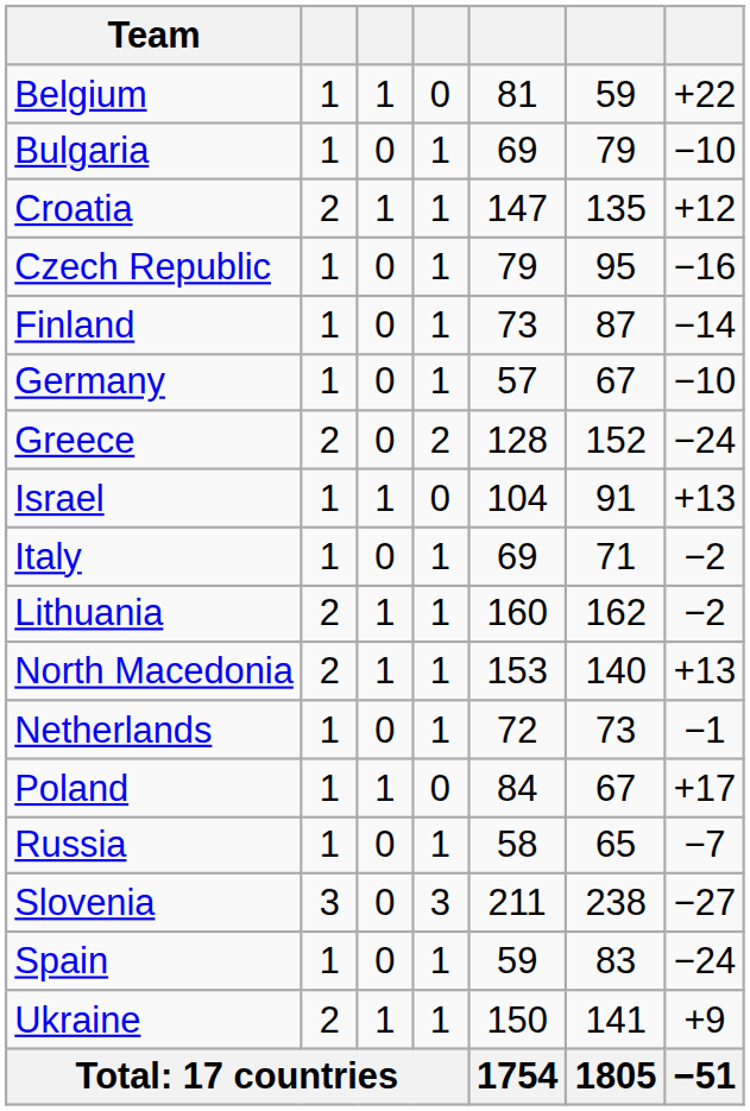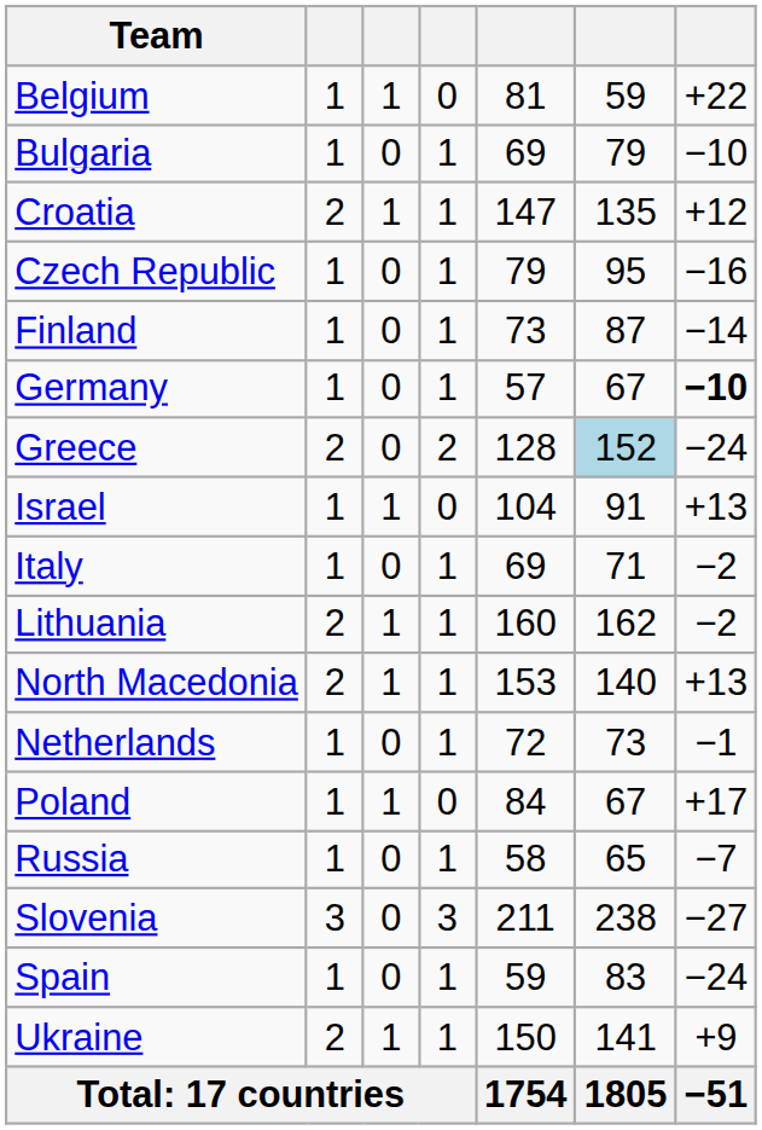Germany | column 7: normal -> bold
Greece | column 6: no background -> lightblue background
